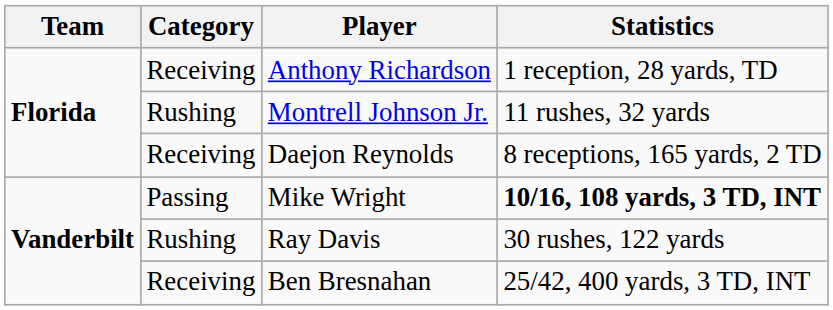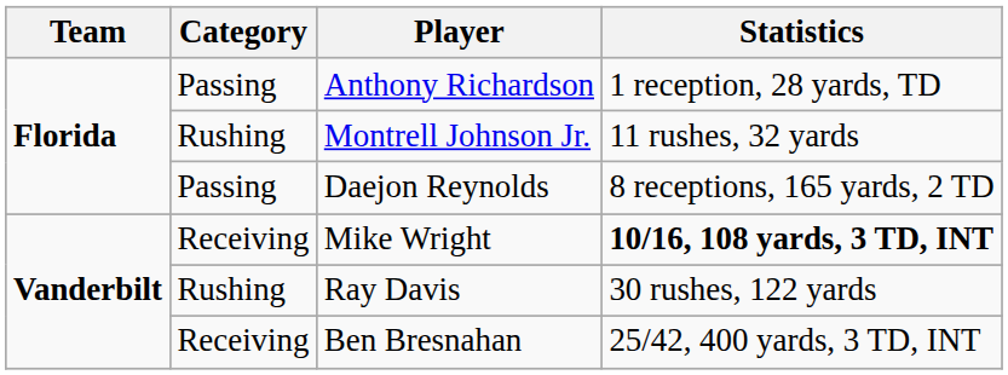Anthony Richardson | Category: Receiving -> Passing
Daejon Reynolds | Category: Receiving -> Passing
Mike Wright | Category: Passing -> Receiving
